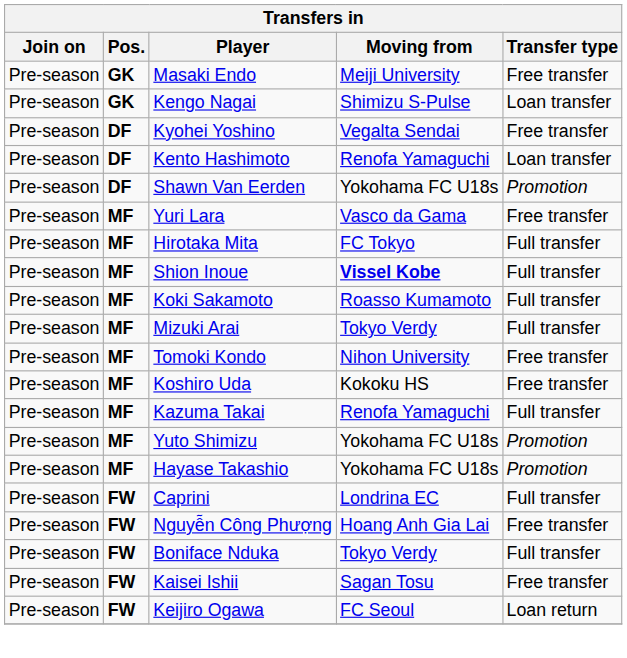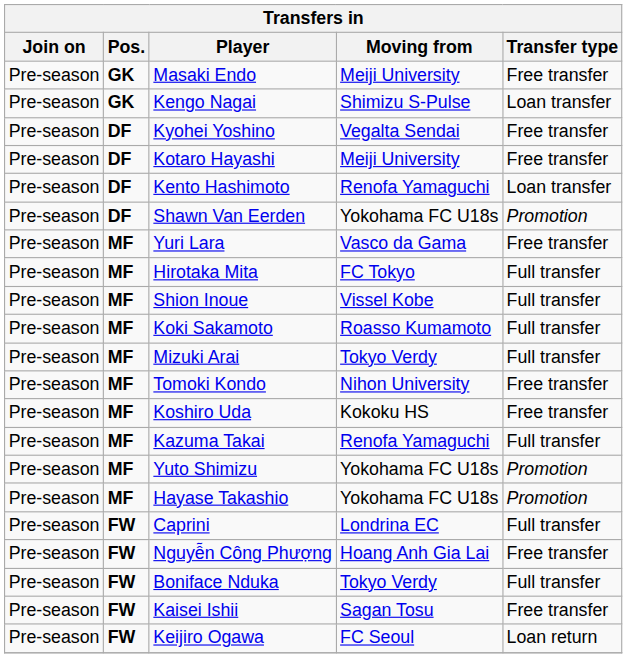+ row: Pre-season | DF | Kotaro Hayashi | Meiji University | Free transfer
Shion Inoue | Moving from: bold -> normal
